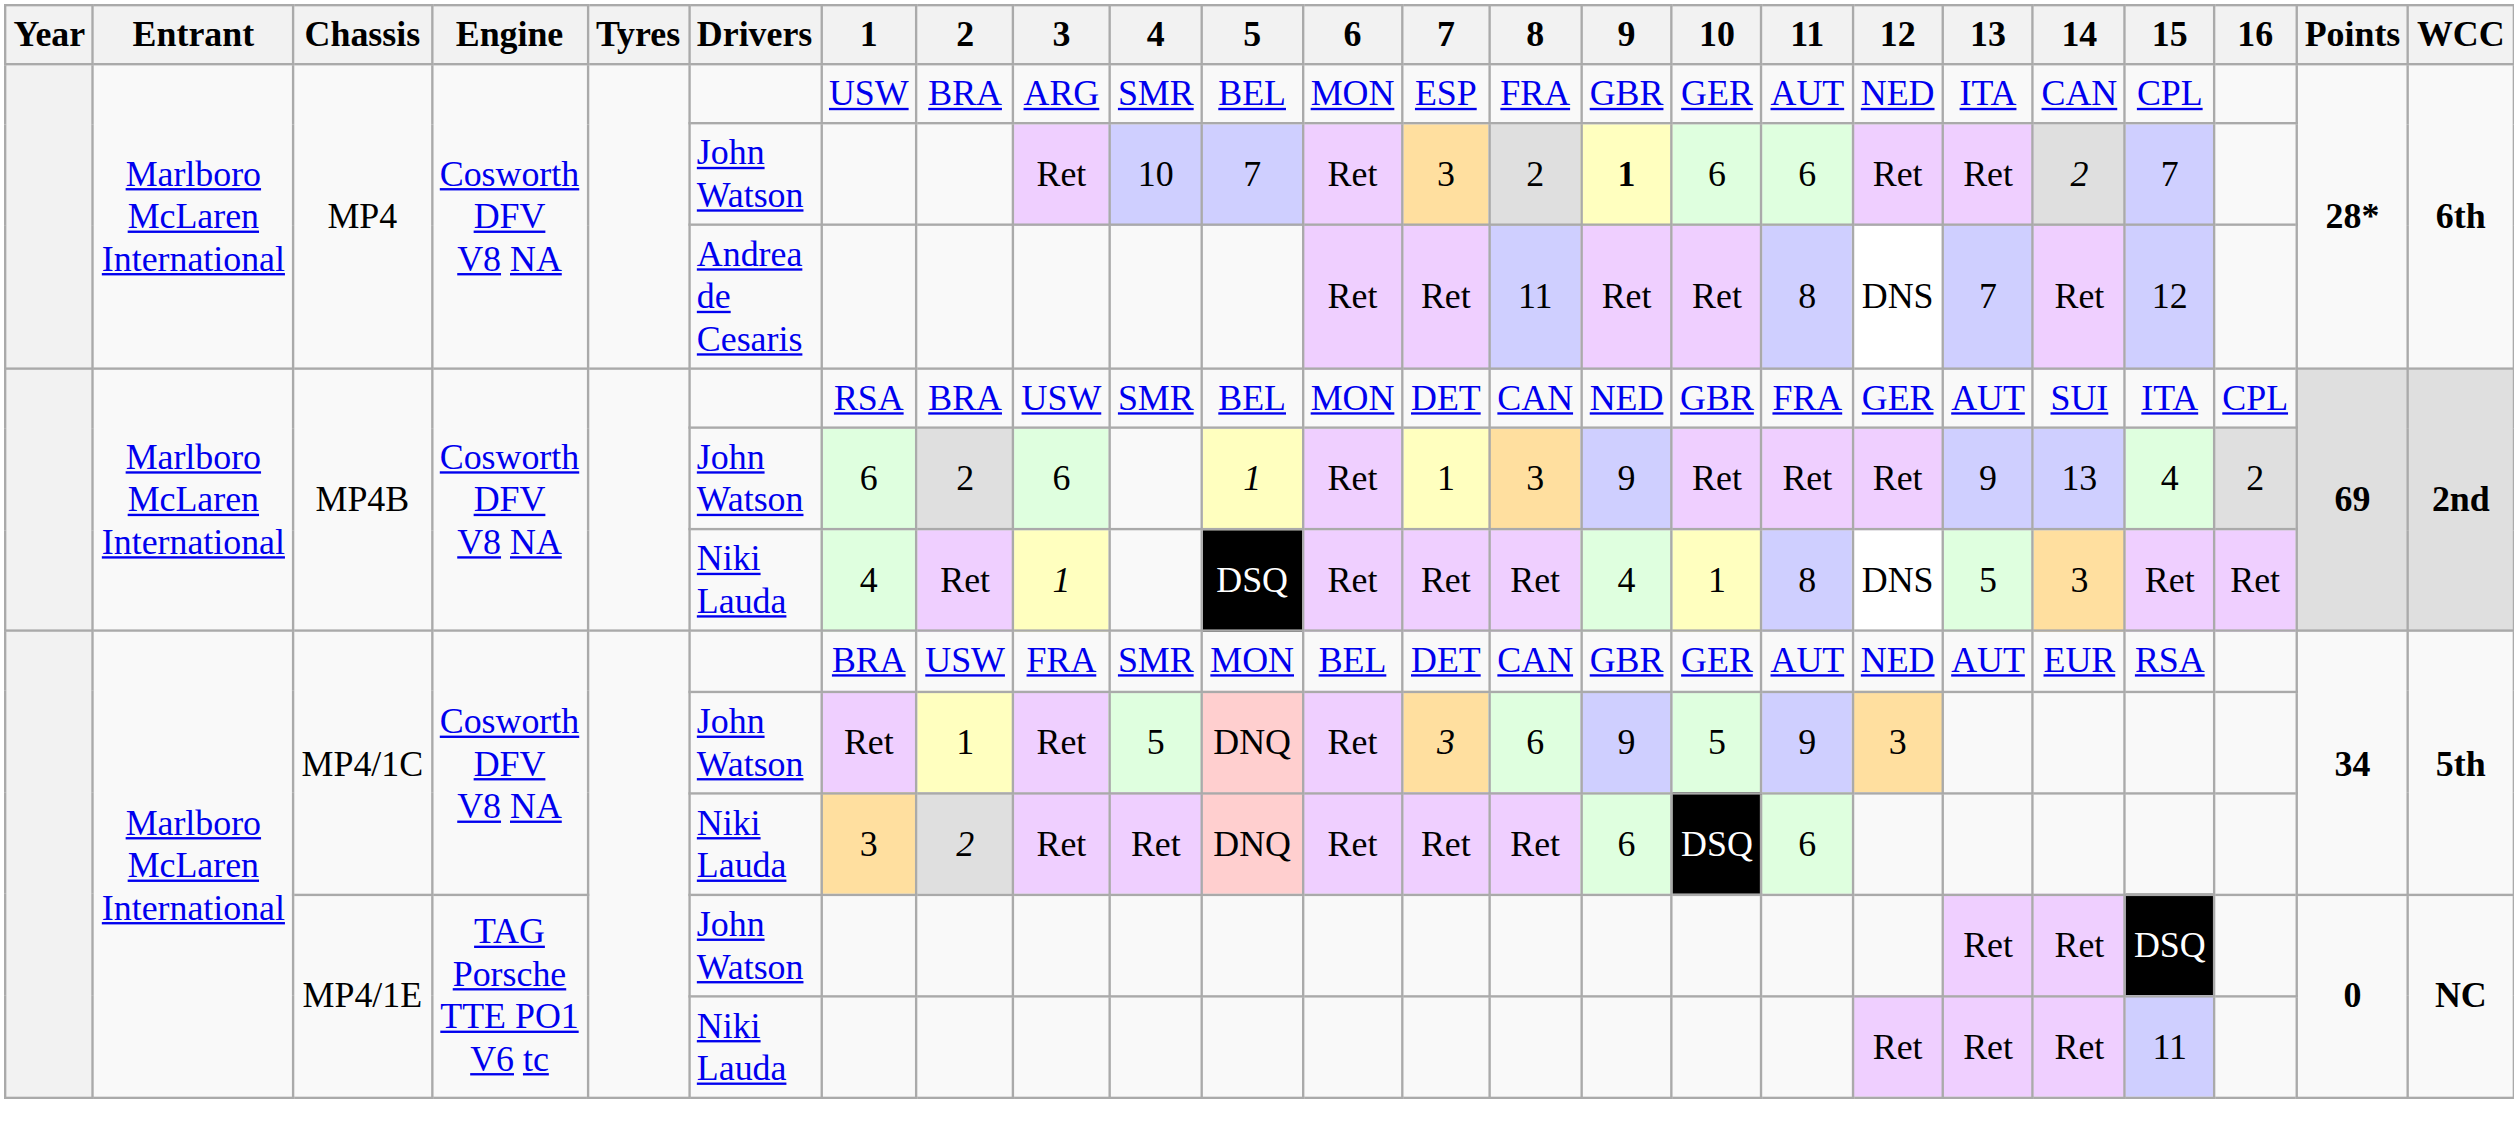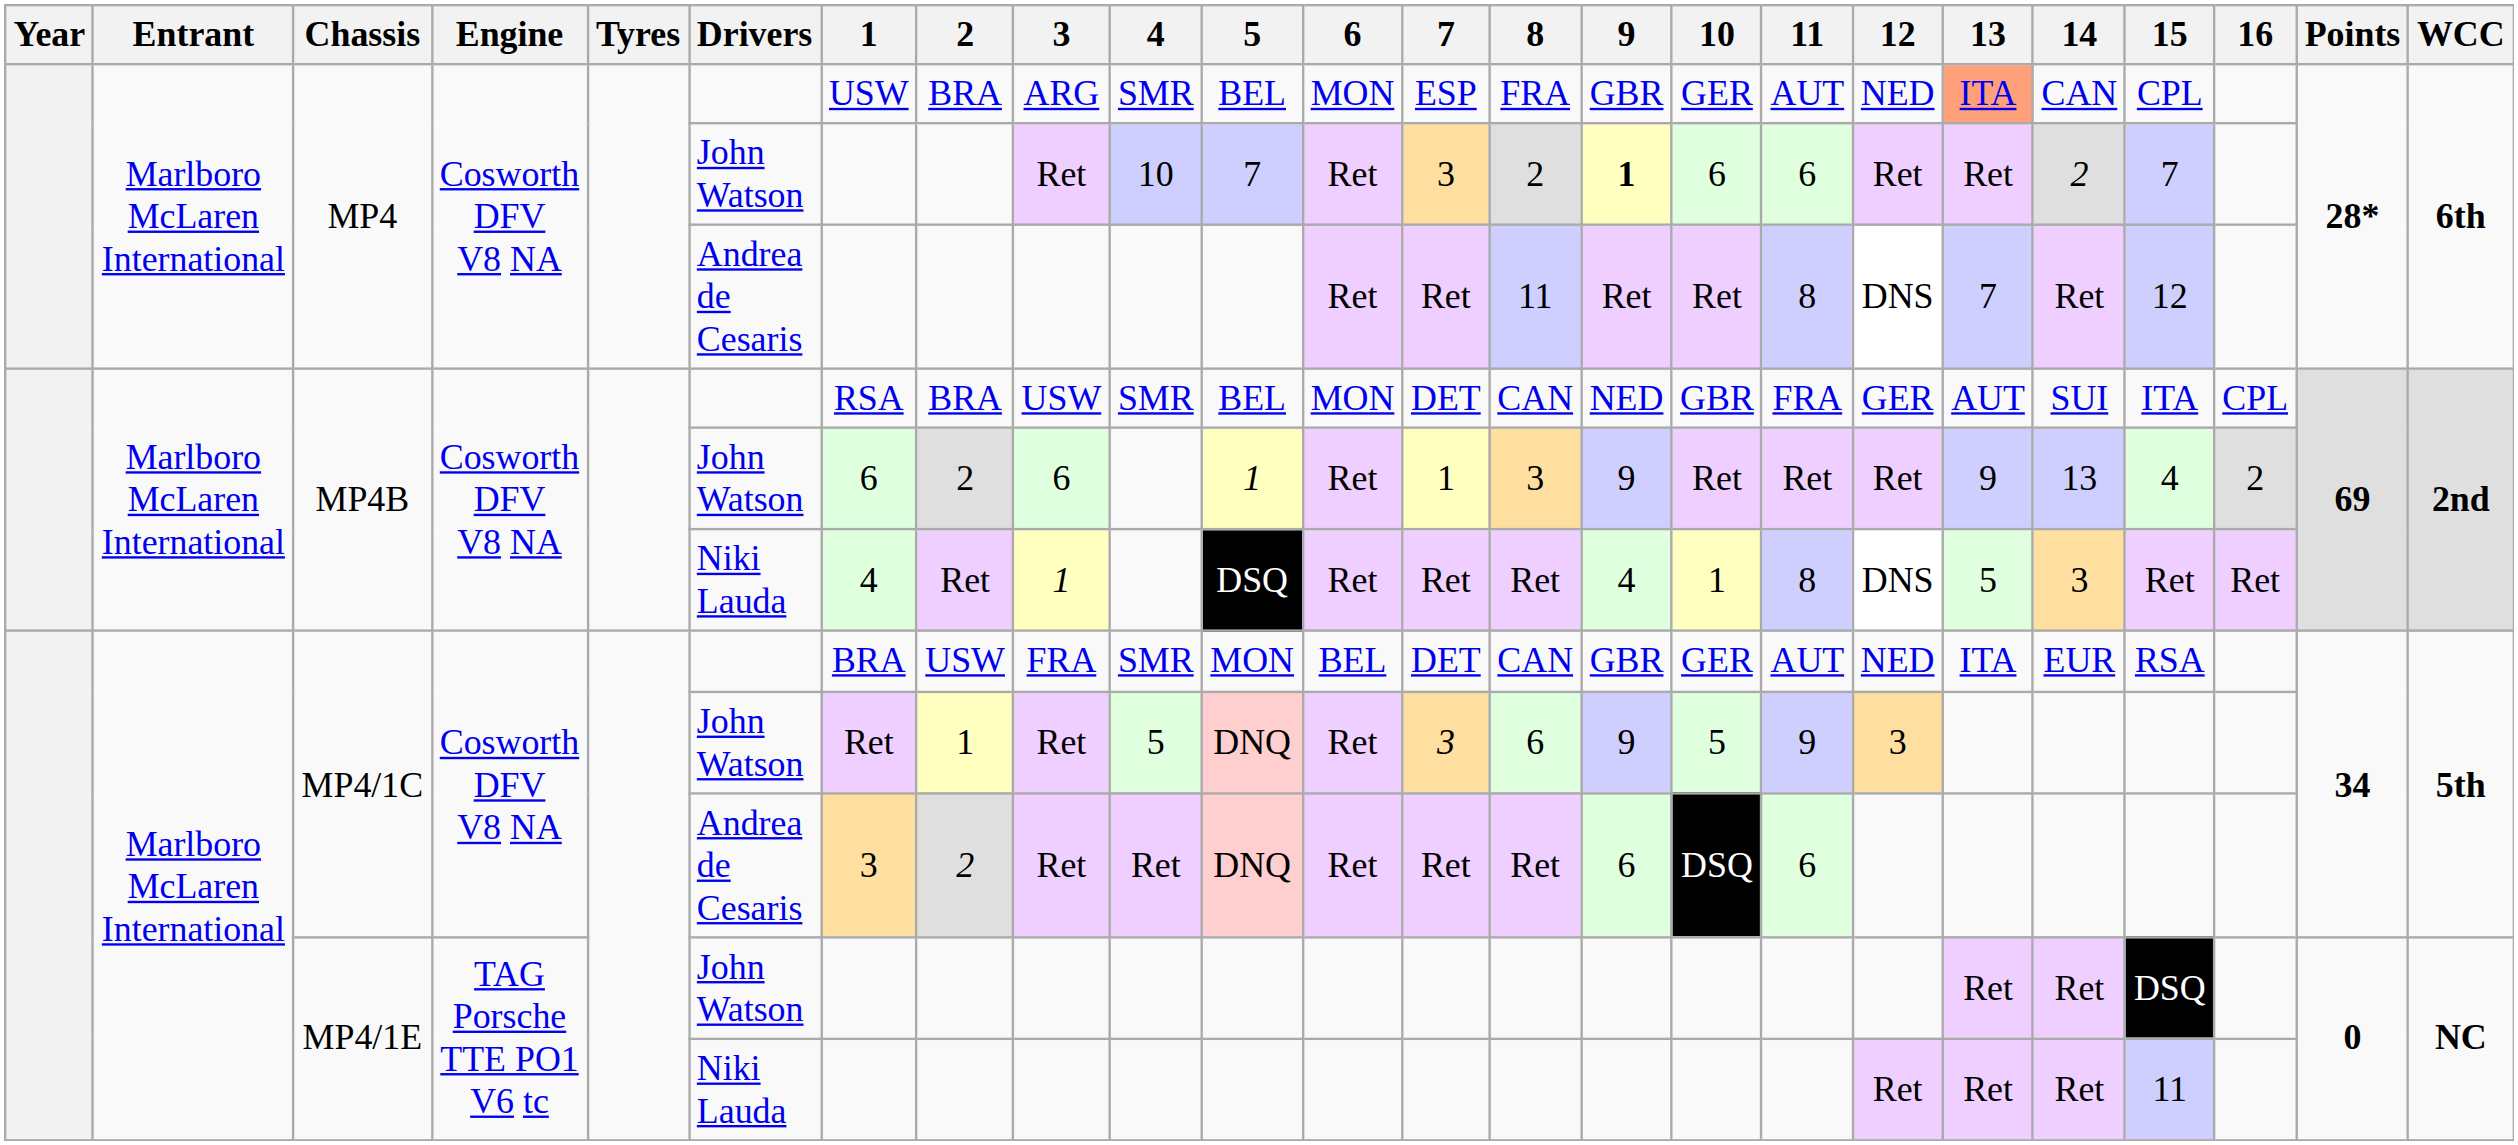row 2 | 13: no background -> lightsalmon background
row 8 | 13: AUT -> ITA
row 10 | Drivers: Niki Lauda -> Andrea de Cesaris
